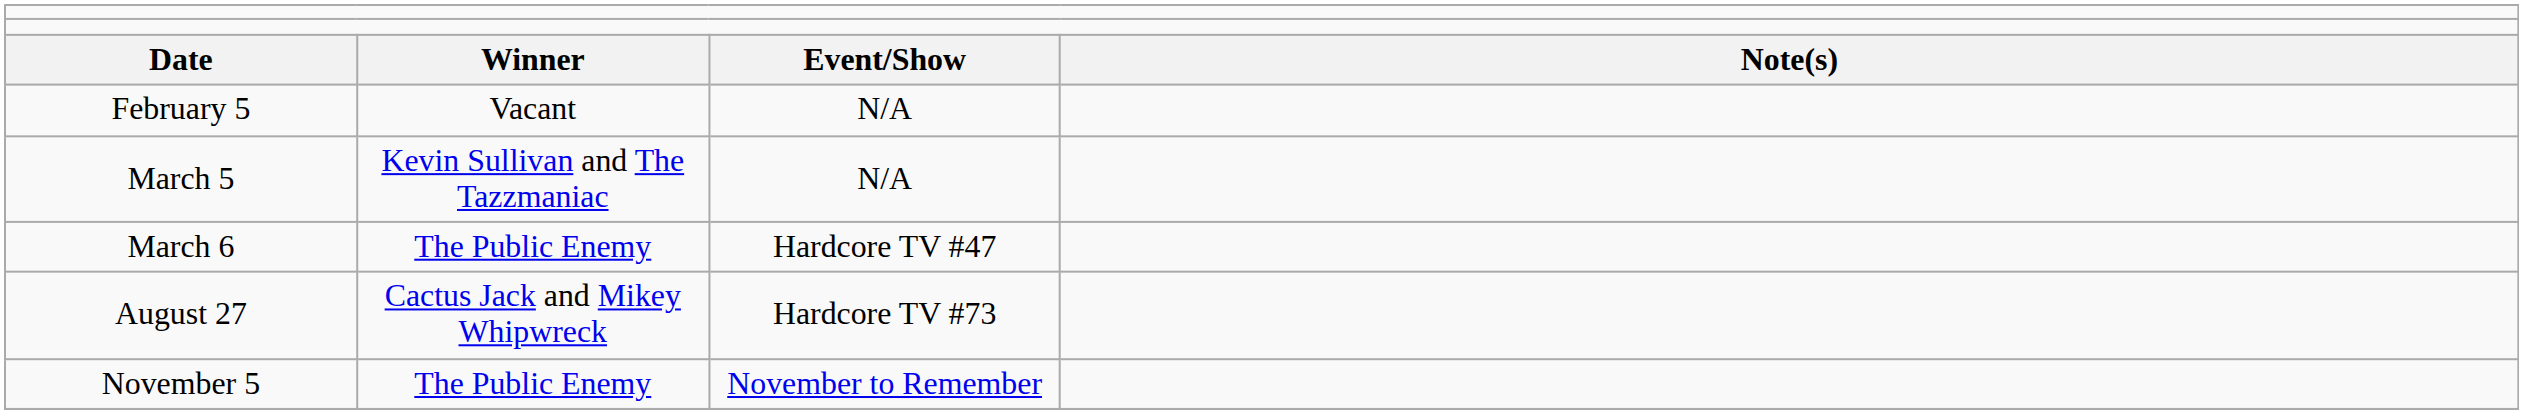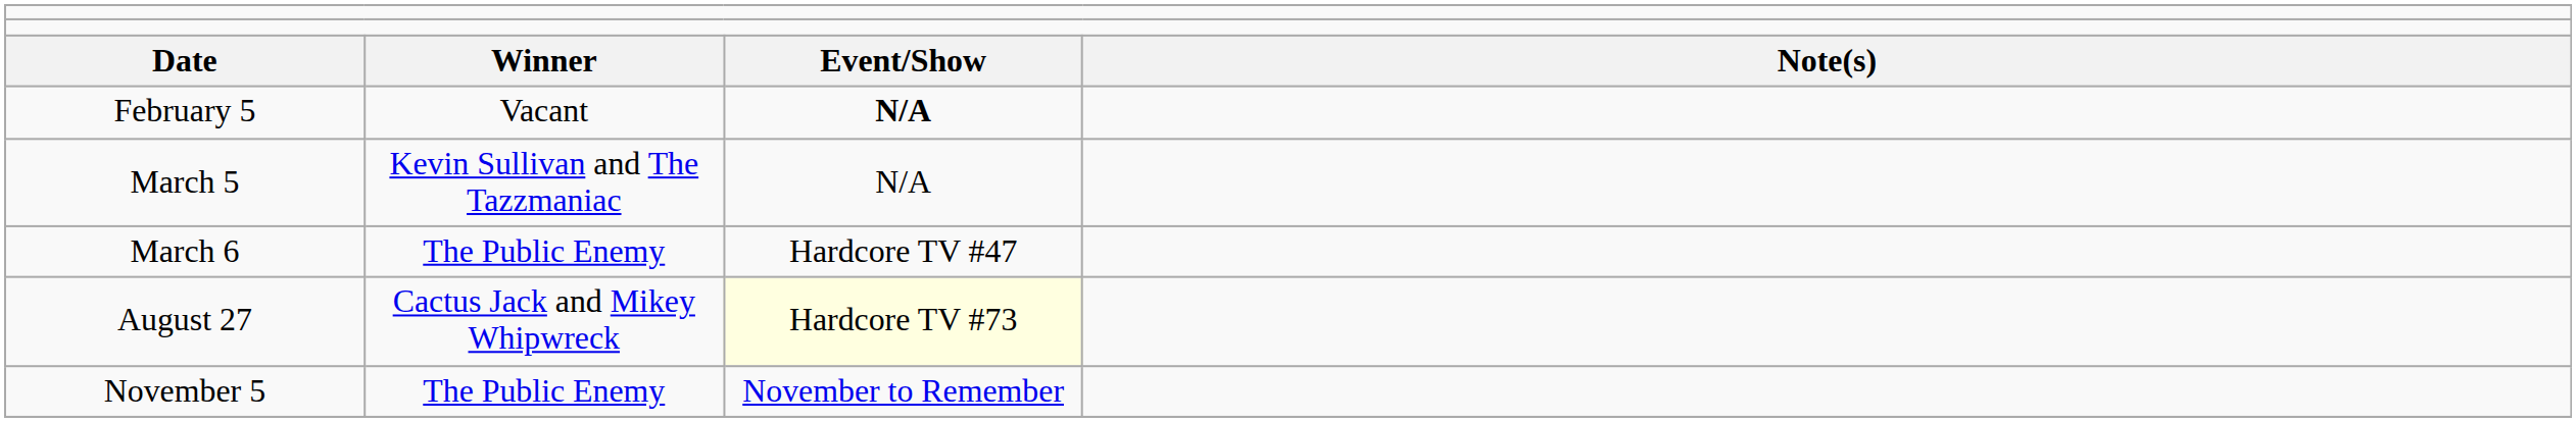February 5 | column 3: normal -> bold
August 27 | column 3: no background -> lightyellow background
